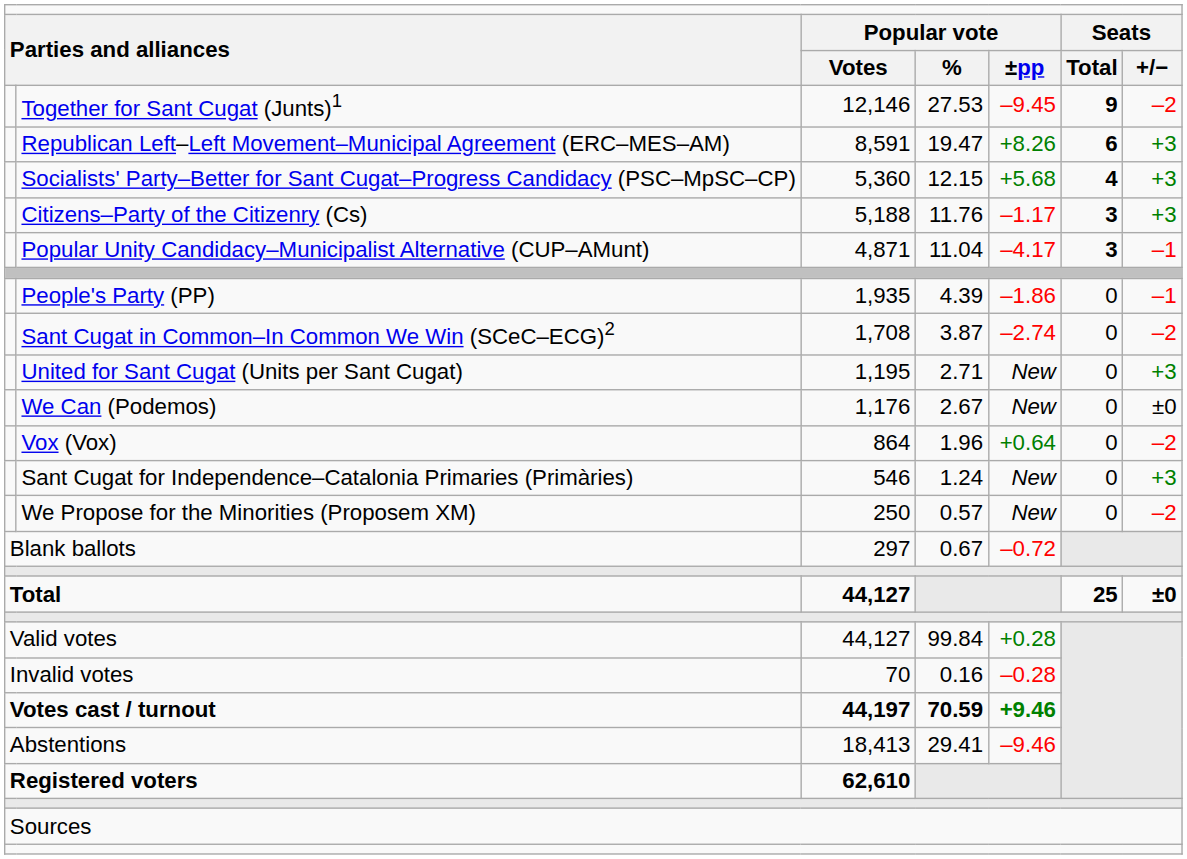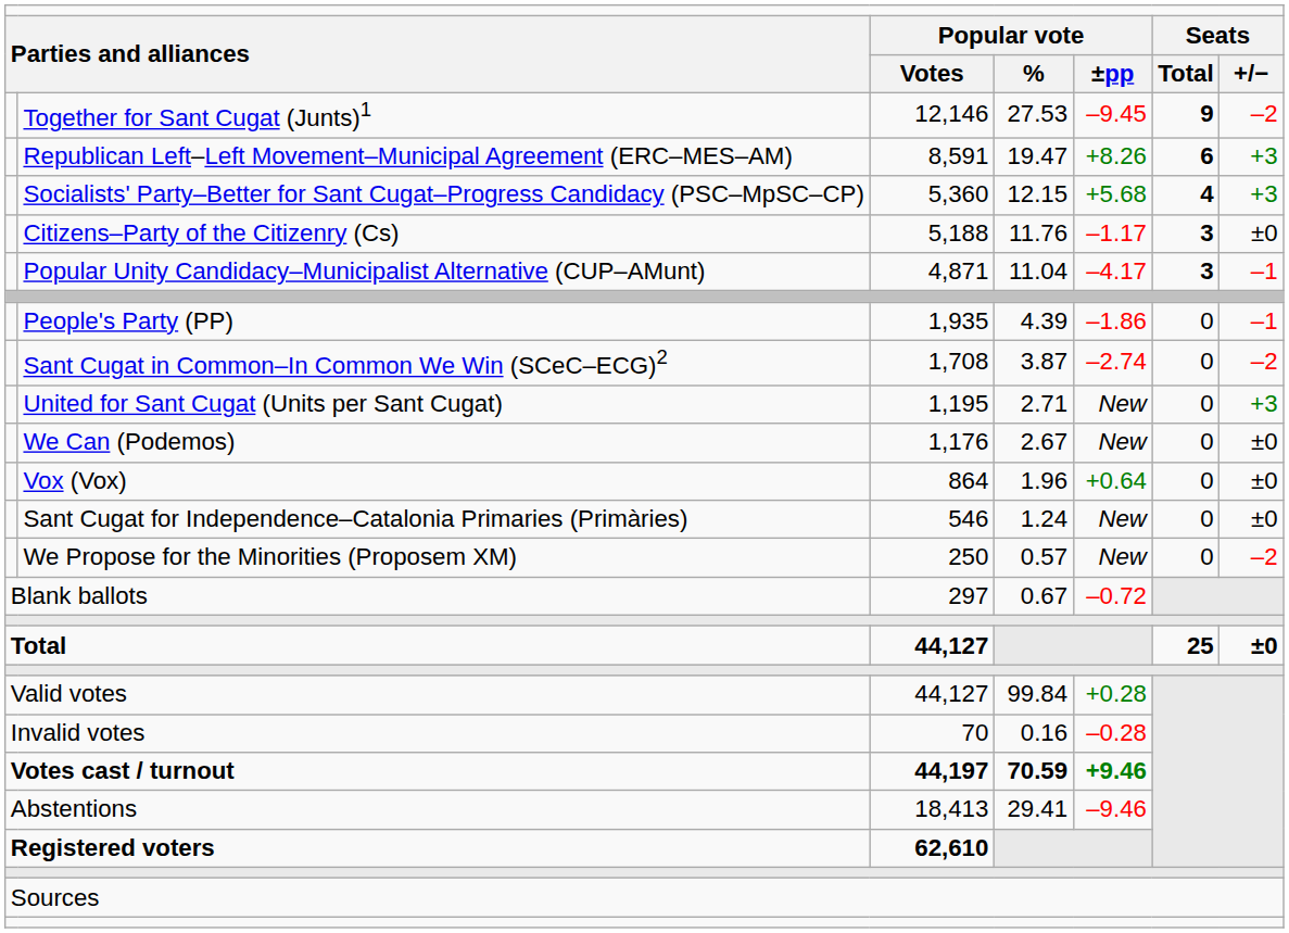Citizens–Party of the Citizenry (Cs) | column 7: +3 -> ±0
Vox (Vox) | column 7: –2 -> ±0
Sant Cugat for Independence–Catalonia Primaries (Primàries) | column 7: +3 -> ±0
